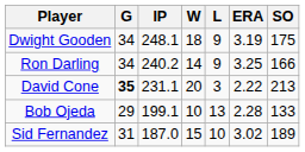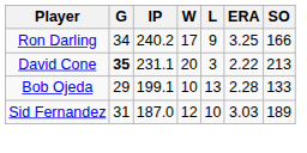- row: Dwight Gooden | 34 | 248.1 | 18 | 9 | 3.19 | 175
Ron Darling | W: 14 -> 17
Sid Fernandez | W: 15 -> 12
Sid Fernandez | ERA: 3.02 -> 3.03
